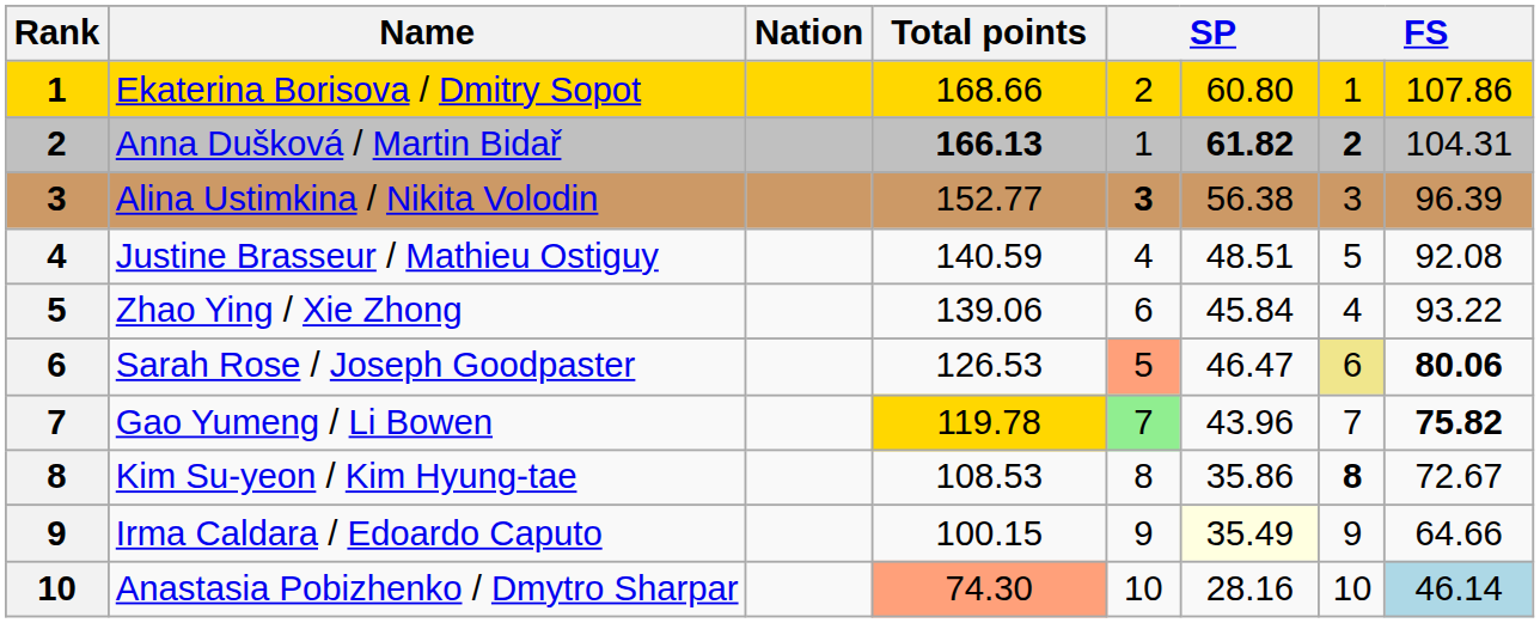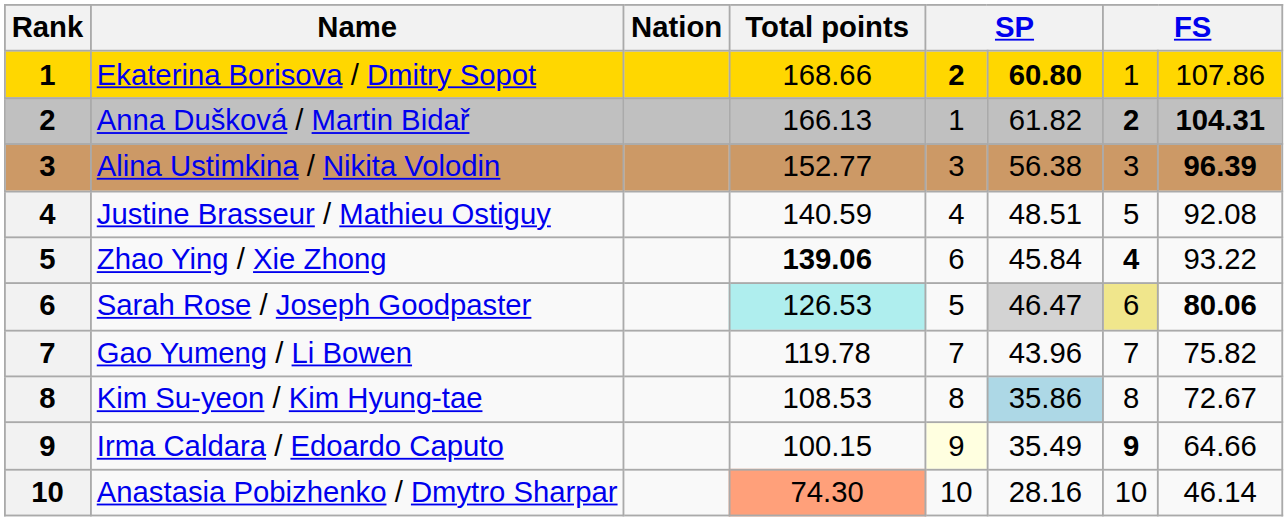Ekaterina Borisova / Dmitry Sopot | column 5: normal -> bold
Ekaterina Borisova / Dmitry Sopot | column 6: normal -> bold
Anna Dušková / Martin Bidař | Total points: bold -> normal
Anna Dušková / Martin Bidař | column 6: bold -> normal
Anna Dušková / Martin Bidař | column 8: normal -> bold
Alina Ustimkina / Nikita Volodin | column 5: bold -> normal
Alina Ustimkina / Nikita Volodin | column 8: normal -> bold
Zhao Ying / Xie Zhong | Total points: normal -> bold
Zhao Ying / Xie Zhong | column 7: normal -> bold
Sarah Rose / Joseph Goodpaster | Total points: no background -> paleturquoise background
Sarah Rose / Joseph Goodpaster | column 5: lightsalmon background -> no background
Sarah Rose / Joseph Goodpaster | column 6: no background -> lightgrey background
Gao Yumeng / Li Bowen | Total points: gold background -> no background
Gao Yumeng / Li Bowen | column 5: lightgreen background -> no background
Gao Yumeng / Li Bowen | column 8: bold -> normal
Kim Su-yeon / Kim Hyung-tae | column 6: no background -> lightblue background
Kim Su-yeon / Kim Hyung-tae | column 7: bold -> normal
Irma Caldara / Edoardo Caputo | column 5: no background -> lightyellow background
Irma Caldara / Edoardo Caputo | column 6: lightyellow background -> no background
Irma Caldara / Edoardo Caputo | column 7: normal -> bold
Anastasia Pobizhenko / Dmytro Sharpar | column 8: lightblue background -> no background
